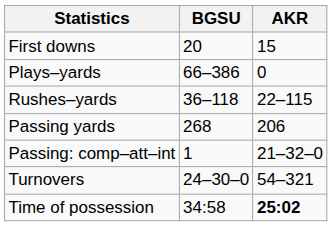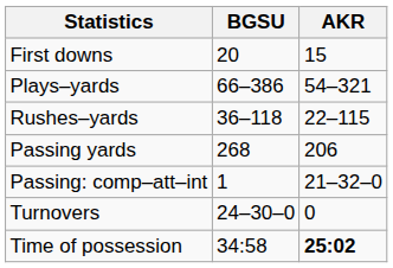Plays–yards | AKR: 0 -> 54–321
Turnovers | AKR: 54–321 -> 0
